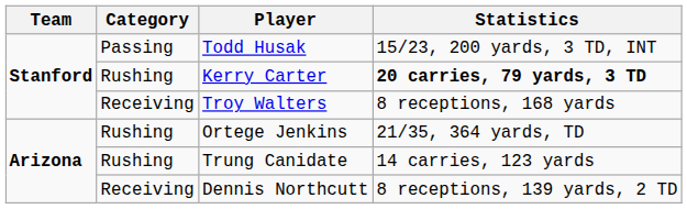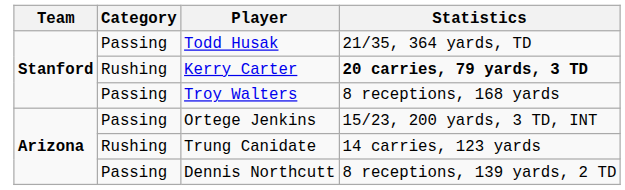Todd Husak | Statistics: 15/23, 200 yards, 3 TD, INT -> 21/35, 364 yards, TD
Troy Walters | Category: Receiving -> Passing
Ortege Jenkins | Category: Rushing -> Passing
Ortege Jenkins | Statistics: 21/35, 364 yards, TD -> 15/23, 200 yards, 3 TD, INT
Dennis Northcutt | Category: Receiving -> Passing
